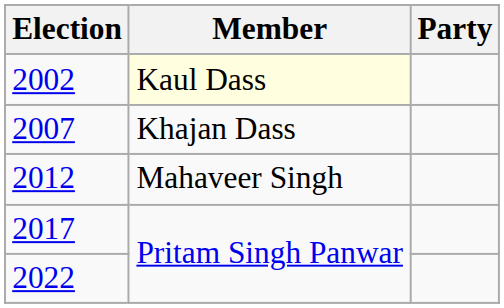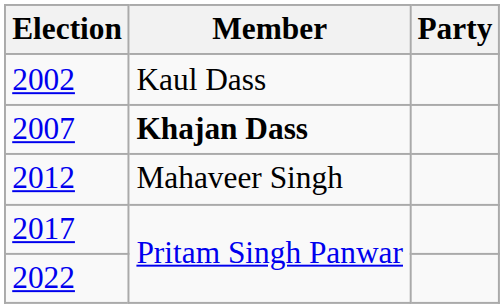2002 | Member: lightyellow background -> no background
2007 | Member: normal -> bold
